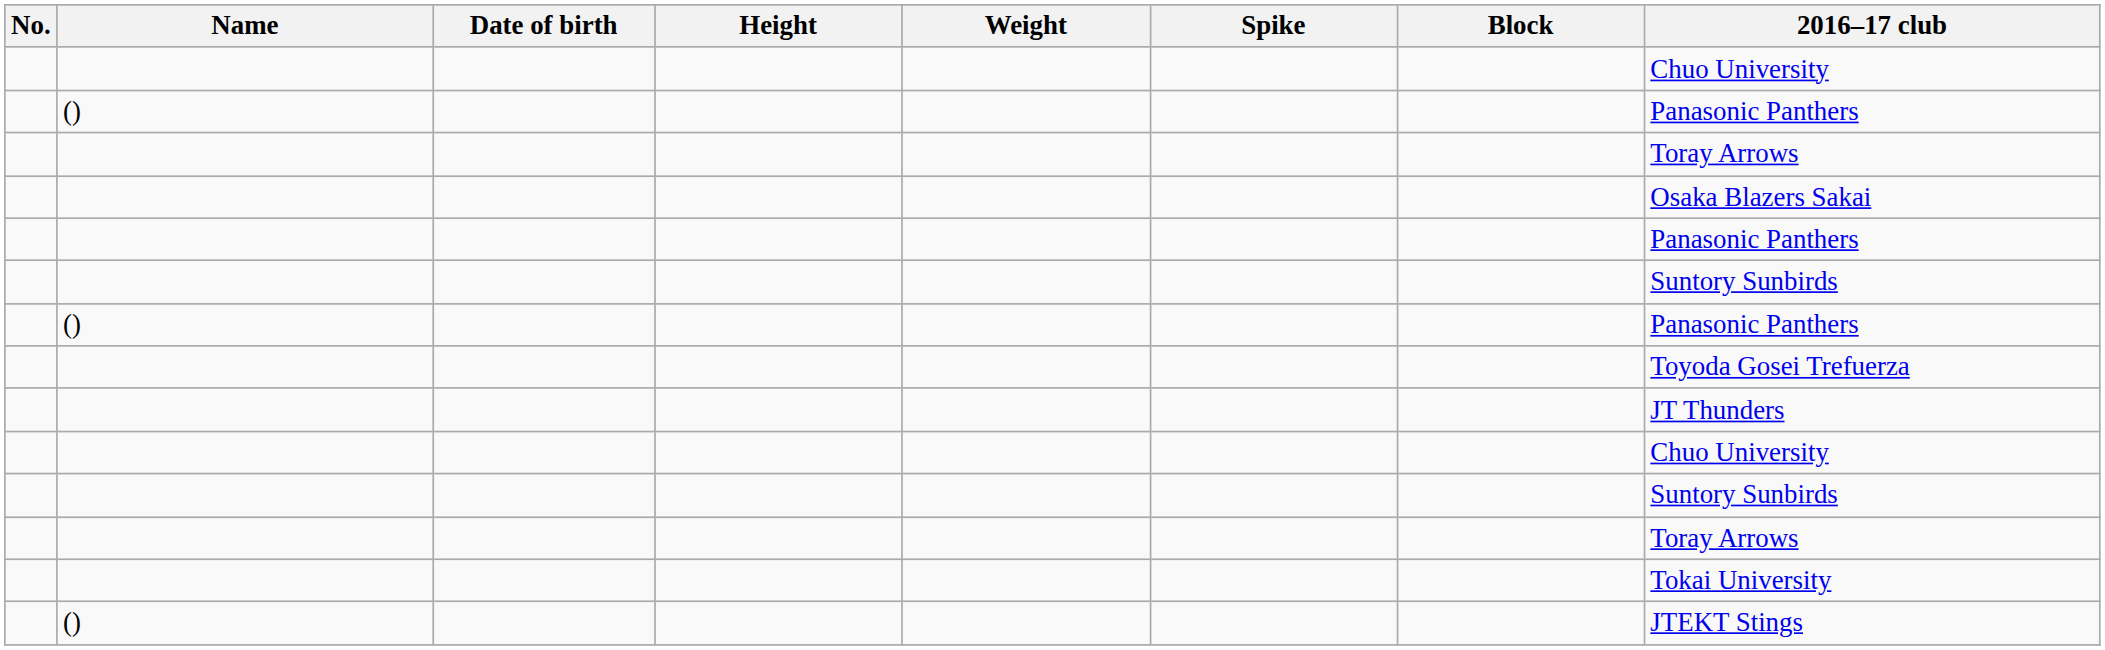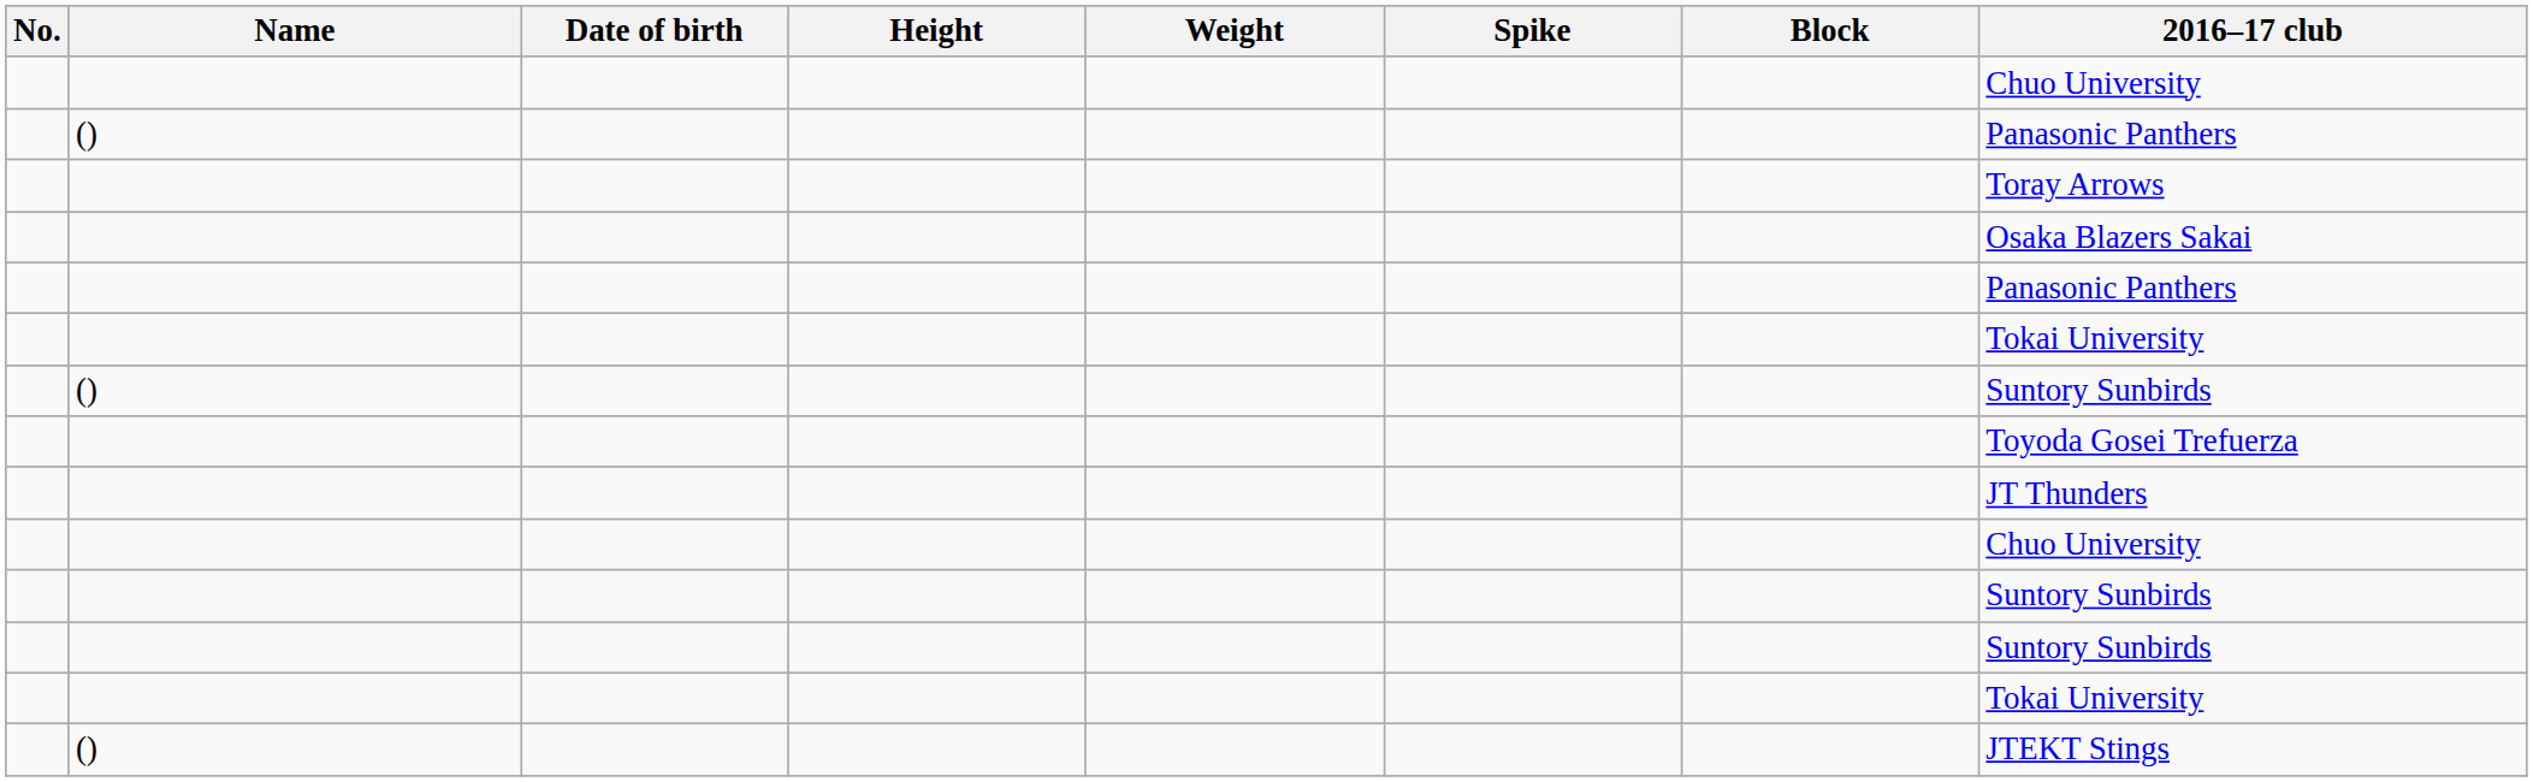row 7 | 2016–17 club: Suntory Sunbirds -> Tokai University
row 8 | 2016–17 club: Panasonic Panthers -> Suntory Sunbirds
row 13 | 2016–17 club: Toray Arrows -> Suntory Sunbirds
